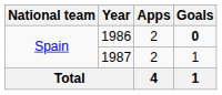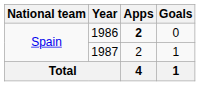1986 | Apps: normal -> bold
1986 | Goals: bold -> normal
